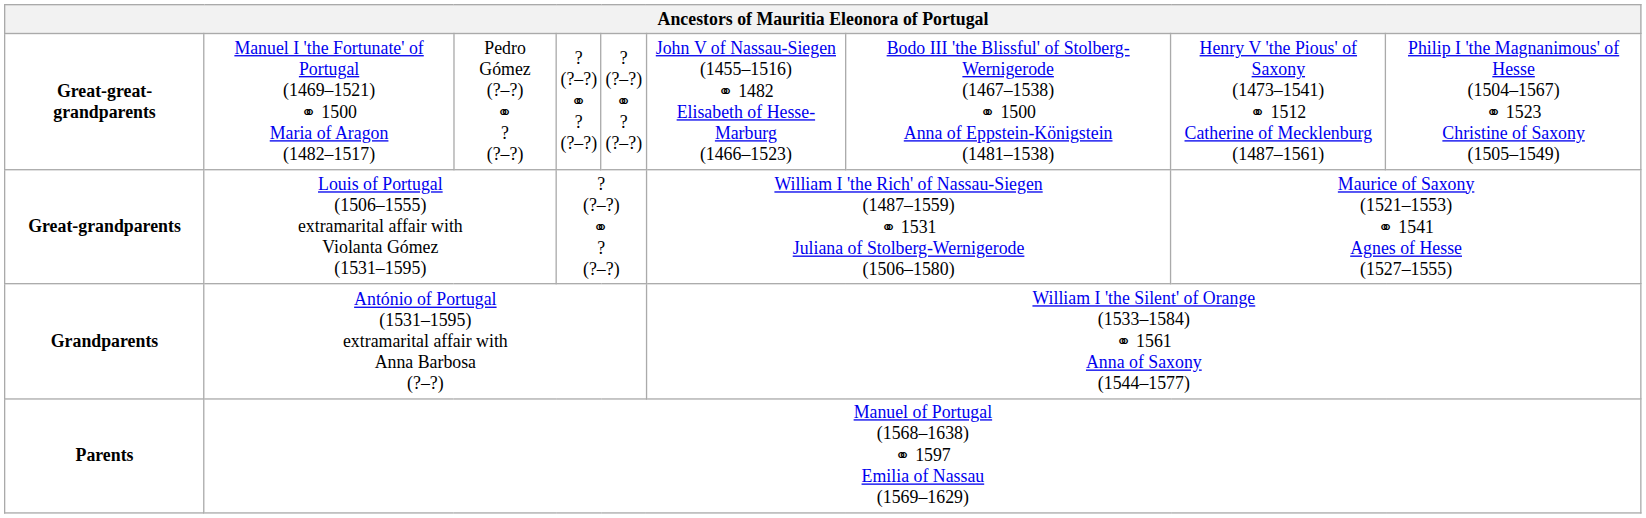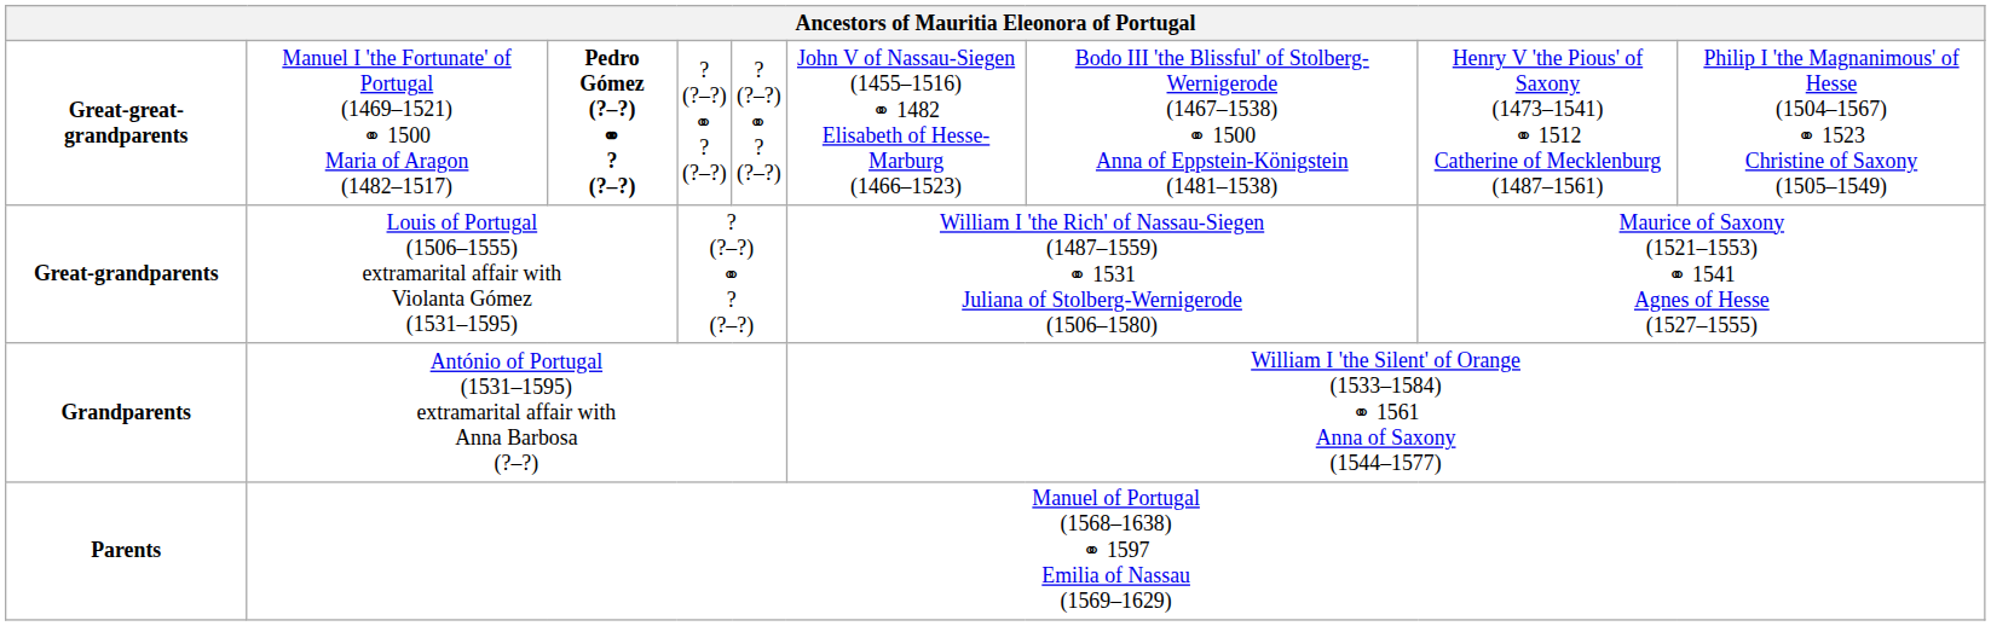Great-great-grandparents | column 3: normal -> bold
